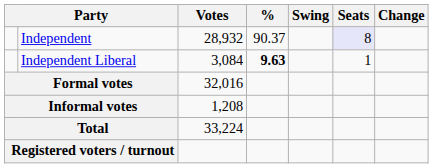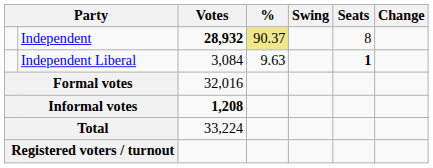Independent | Votes: normal -> bold
Independent | %: no background -> khaki background
Independent | Seats: lavender background -> no background
Independent Liberal | %: bold -> normal
Independent Liberal | Seats: normal -> bold
Informal votes | Votes: normal -> bold
